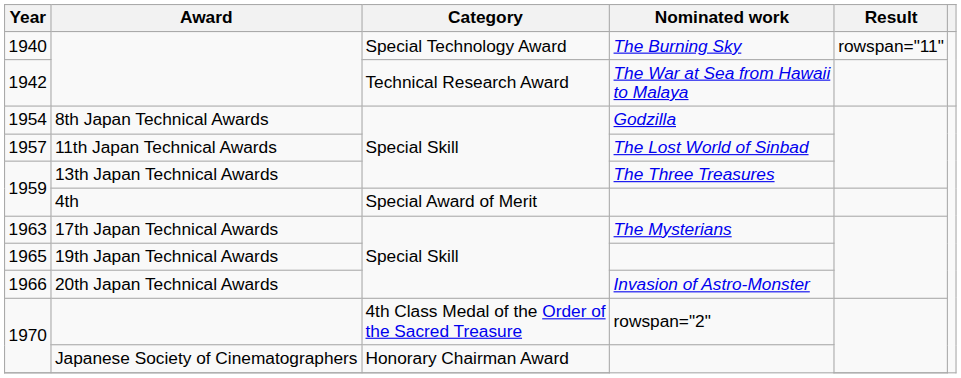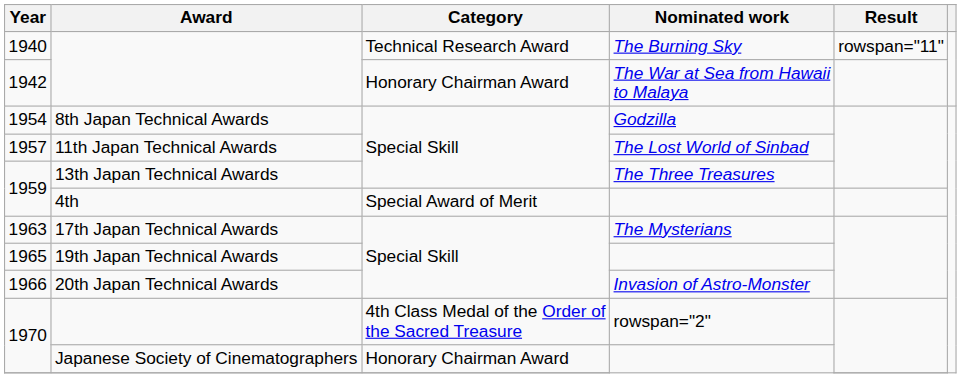1940 | Category: Special Technology Award -> Technical Research Award
1942 | Category: Technical Research Award -> Honorary Chairman Award
